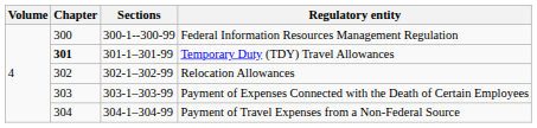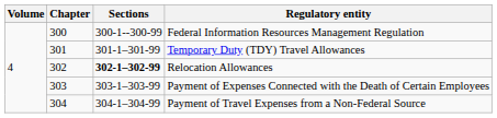Temporary Duty (TDY) Travel Allowances | Chapter: bold -> normal
Relocation Allowances | Sections: normal -> bold
